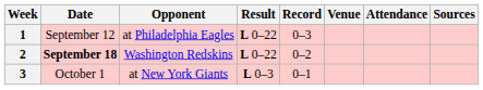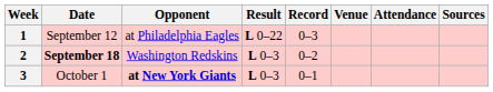2 | Result: L 0–22 -> L 0–3
3 | Opponent: normal -> bold
